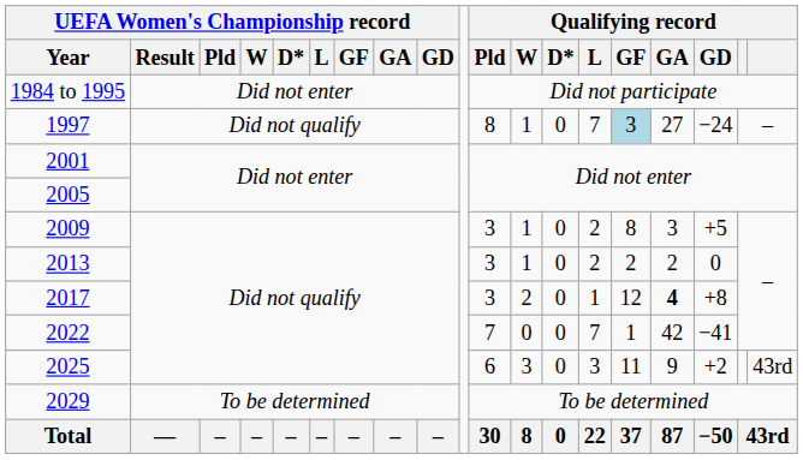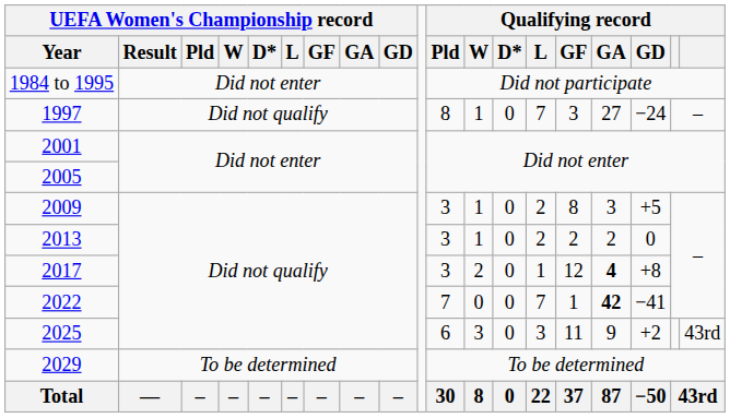1997 | Qualifying record / GF: lightblue background -> no background
2022 | Qualifying record / GA: normal -> bold
